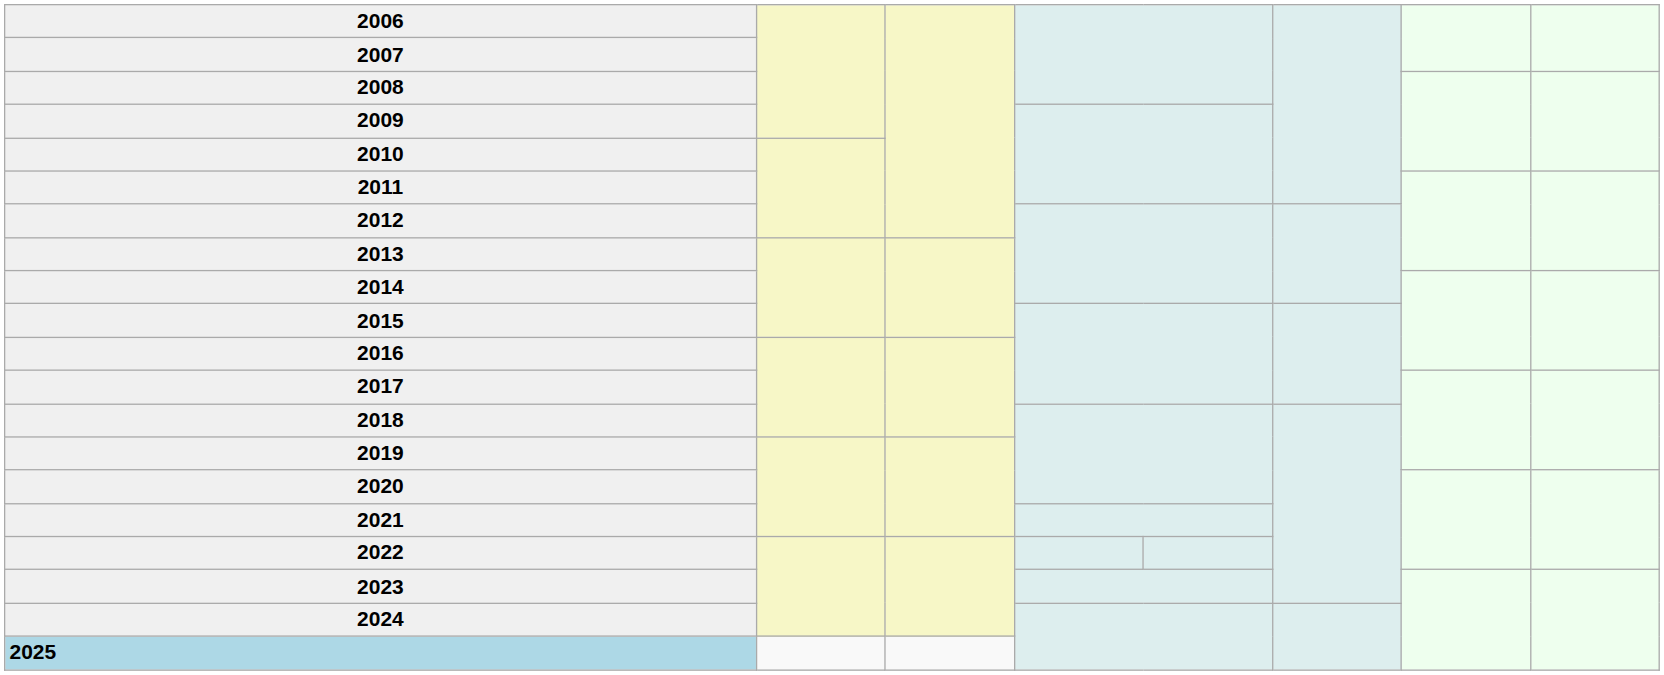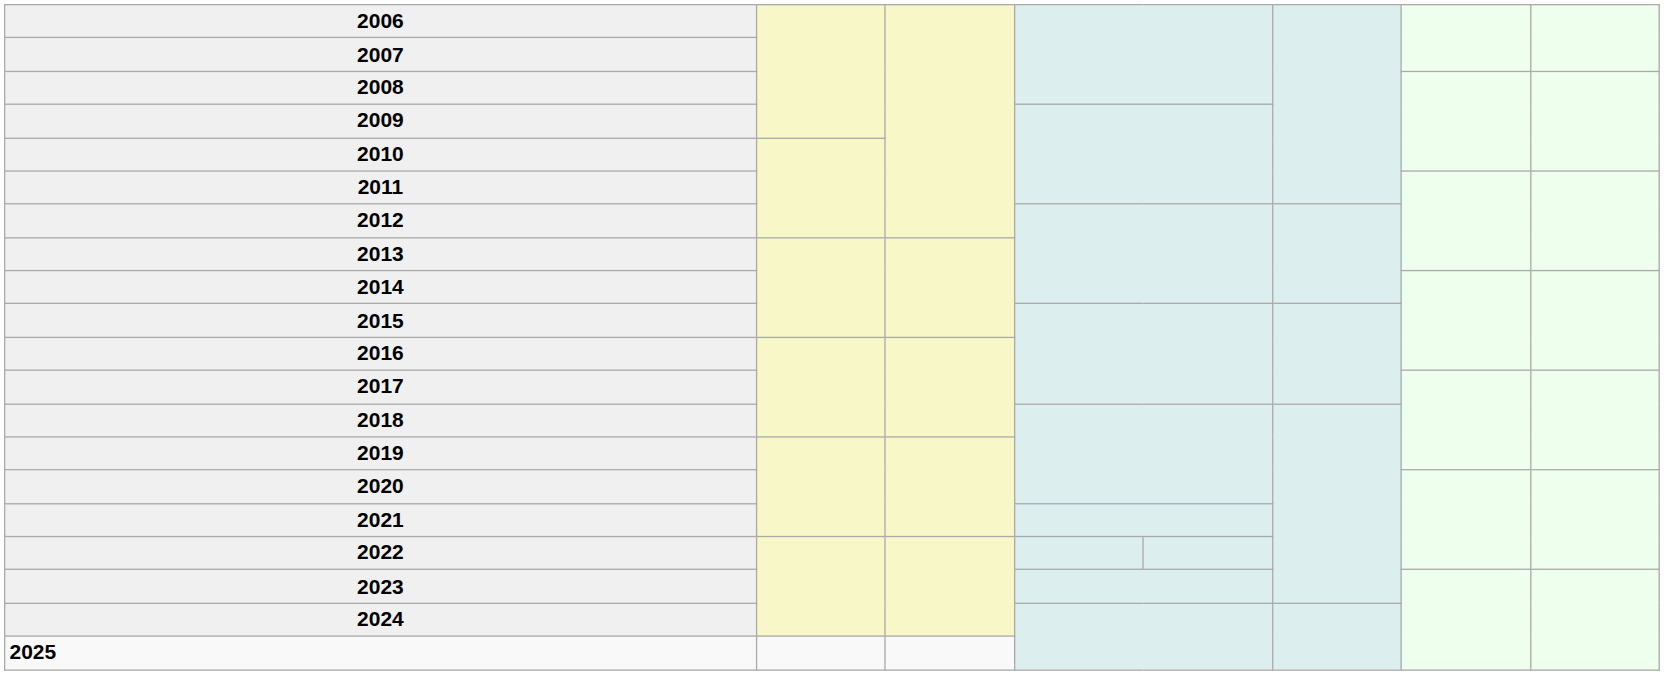2025 | 2006: lightblue background -> no background
